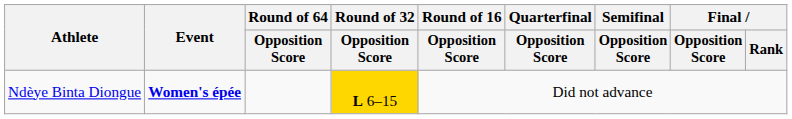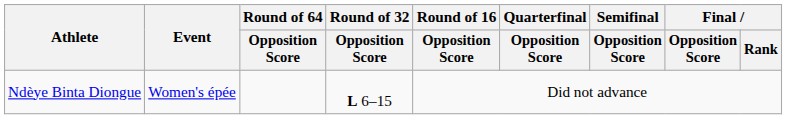Ndèye Binta Diongue | Event: bold -> normal
Ndèye Binta Diongue | Round of 32 / Opposition Score: gold background -> no background
